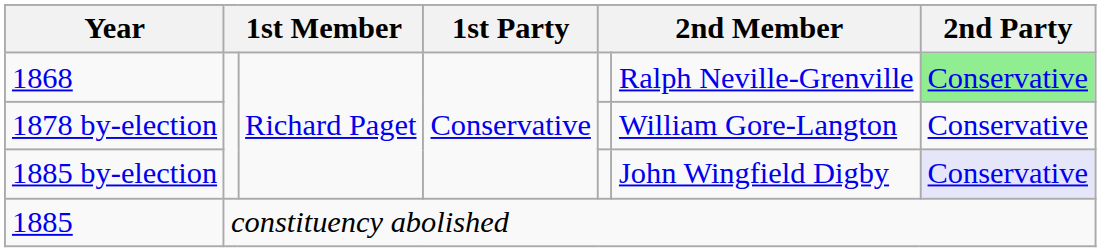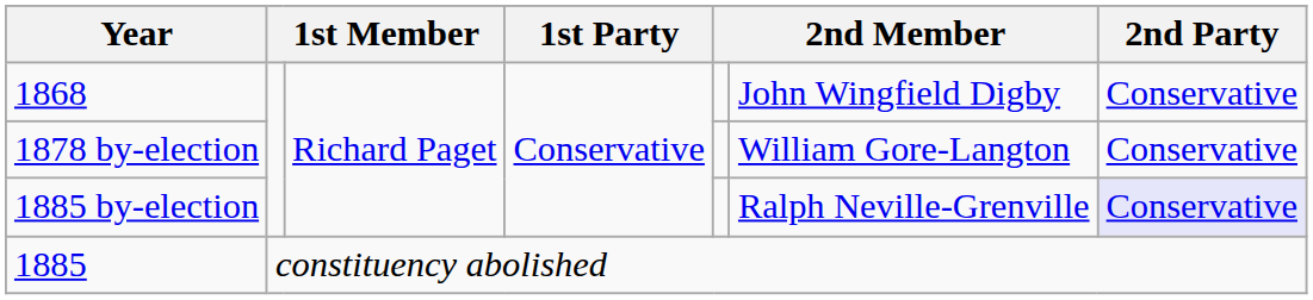1868 | column 6: Ralph Neville-Grenville -> John Wingfield Digby
1868 | 2nd Party: lightgreen background -> no background
1885 by-election | column 6: John Wingfield Digby -> Ralph Neville-Grenville
